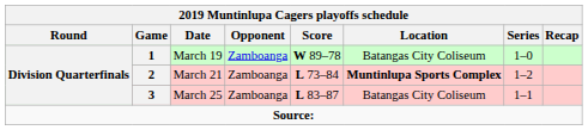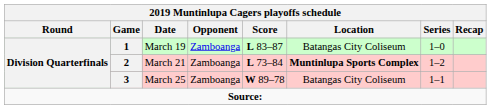March 19 | Score: W 89–78 -> L 83–87
March 25 | Score: L 83–87 -> W 89–78
